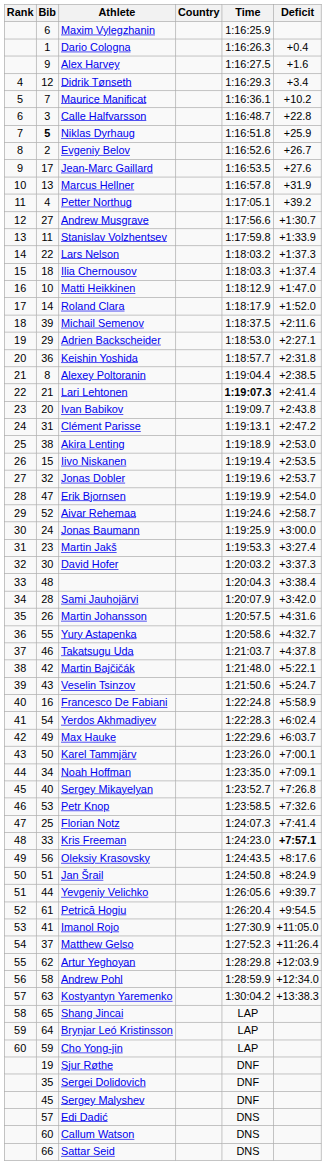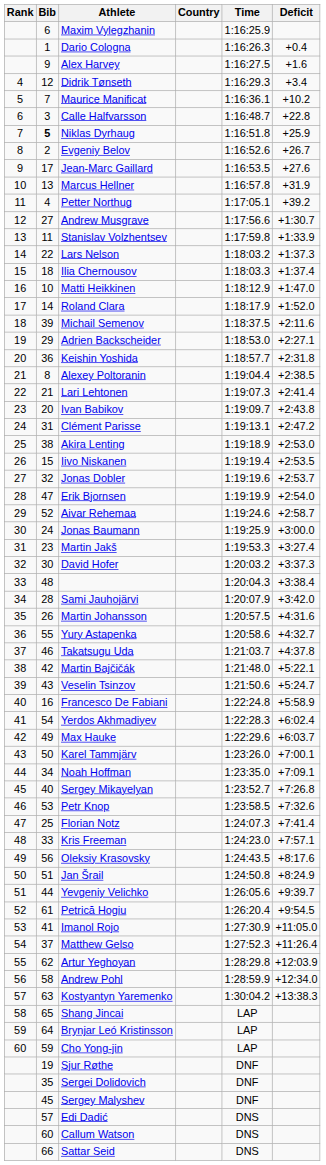Lari Lehtonen | Time: bold -> normal
Kris Freeman | Deficit: bold -> normal
